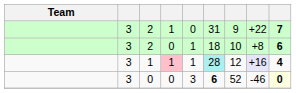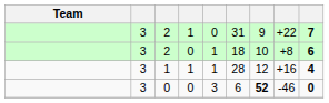row 4 | column 4: pink background -> no background
row 4 | column 6: paleturquoise background -> no background
row 4 | column 8: lavender background -> no background
row 5 | column 6: bold -> normal
row 5 | column 7: normal -> bold
row 5 | column 9: lightyellow background -> no background
